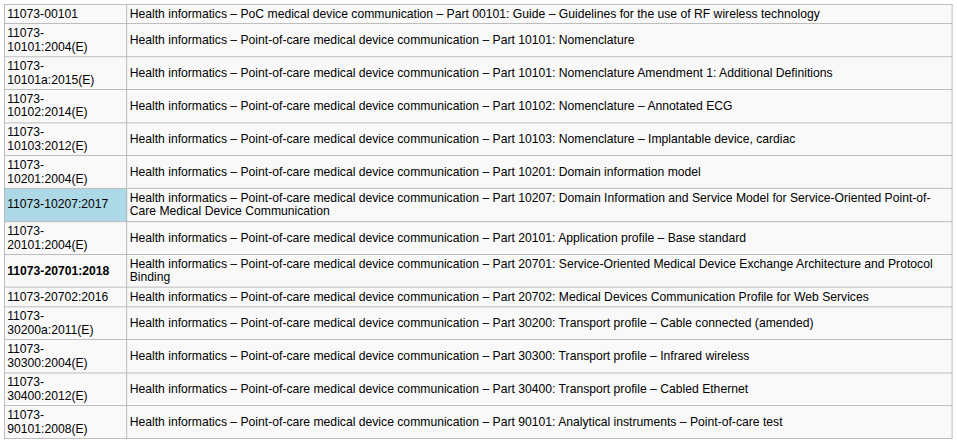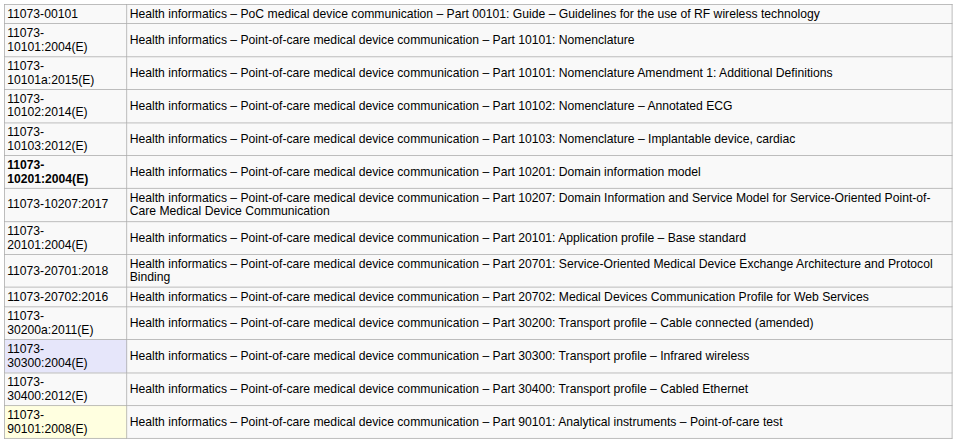row 6 | column 1: normal -> bold
row 7 | column 1: lightblue background -> no background
row 9 | column 1: bold -> normal
row 12 | column 1: no background -> lavender background
row 14 | column 1: no background -> lightyellow background
